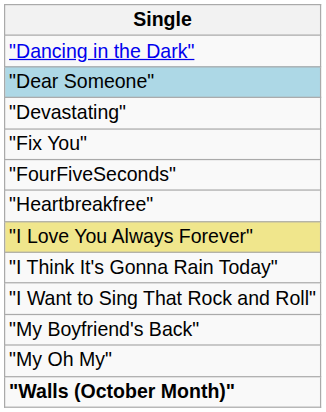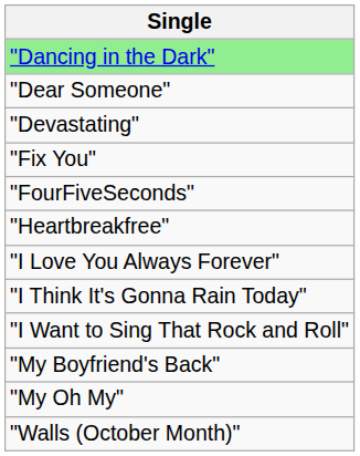row 2 | column 1: no background -> lightgreen background
row 3 | column 1: lightblue background -> no background
row 8 | column 1: khaki background -> no background
row 13 | column 1: bold -> normal
